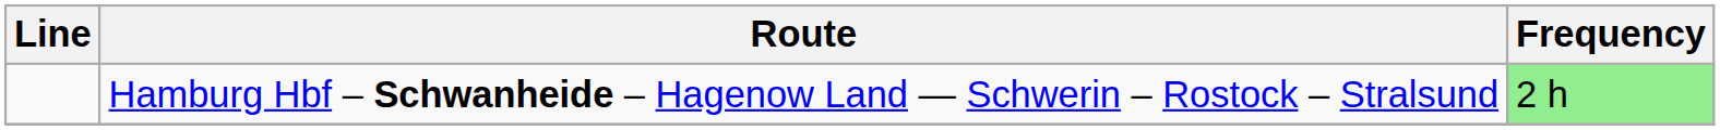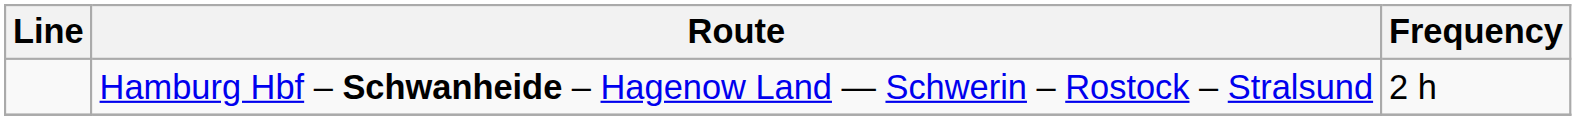row 2 | Frequency: lightgreen background -> no background
